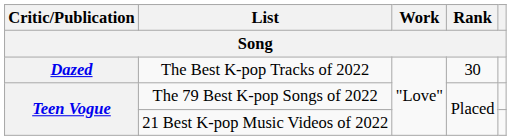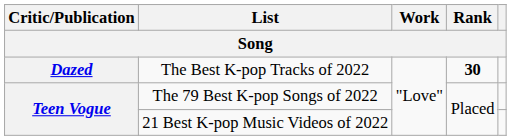The Best K-pop Tracks of 2022 | Rank: normal -> bold
